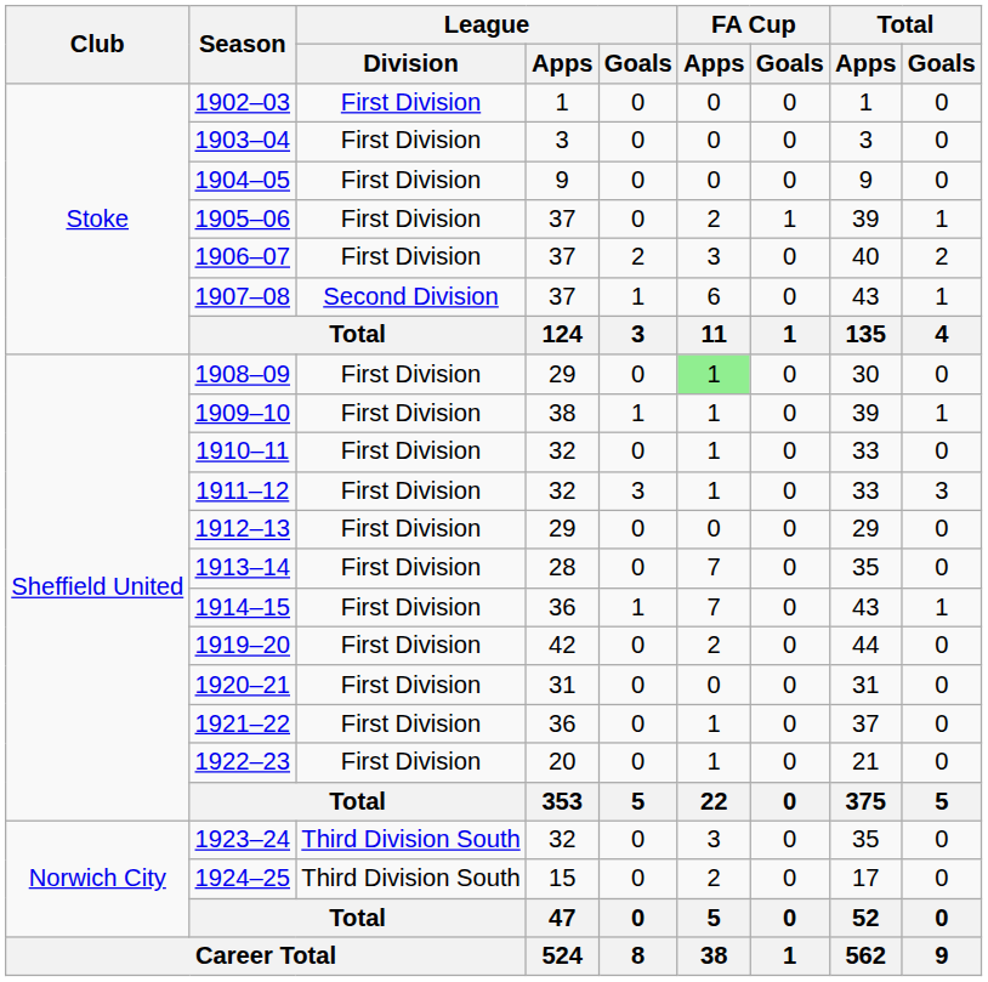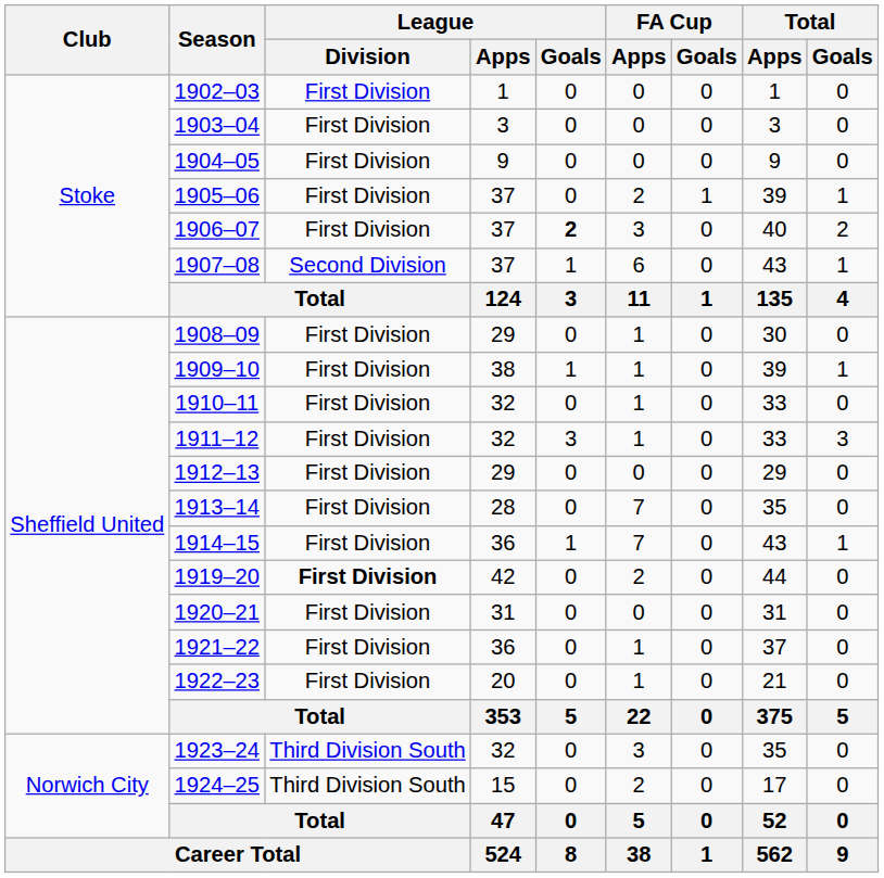1906–07 | League / Goals: normal -> bold
1908–09 | FA Cup / Apps: lightgreen background -> no background
1919–20 | League / Division: normal -> bold
